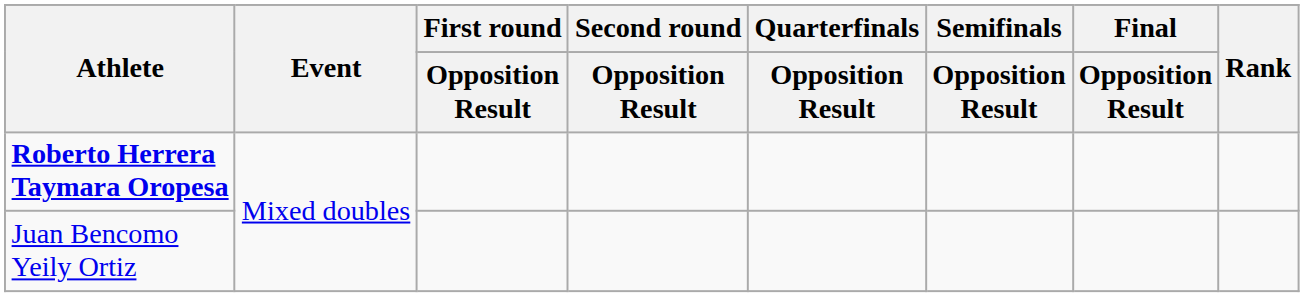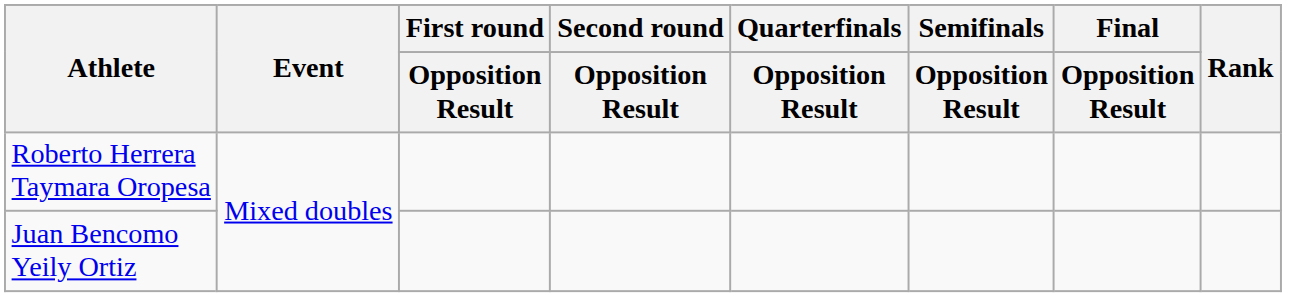Roberto Herrera Taymara Oropesa | Athlete: bold -> normal
